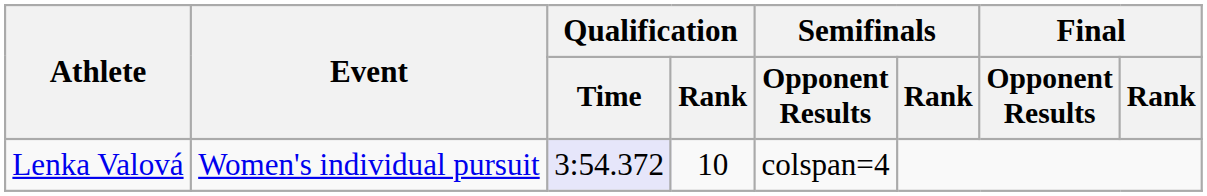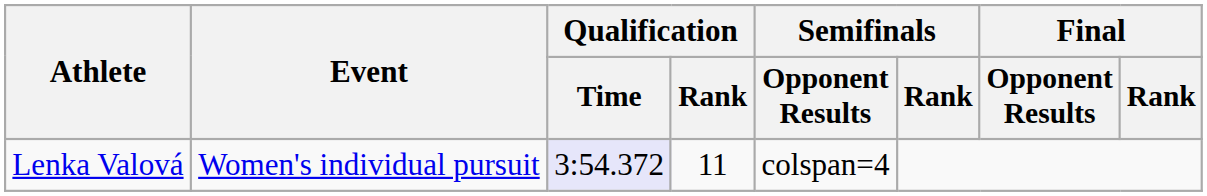Lenka Valová | Qualification / Rank: 10 -> 11
